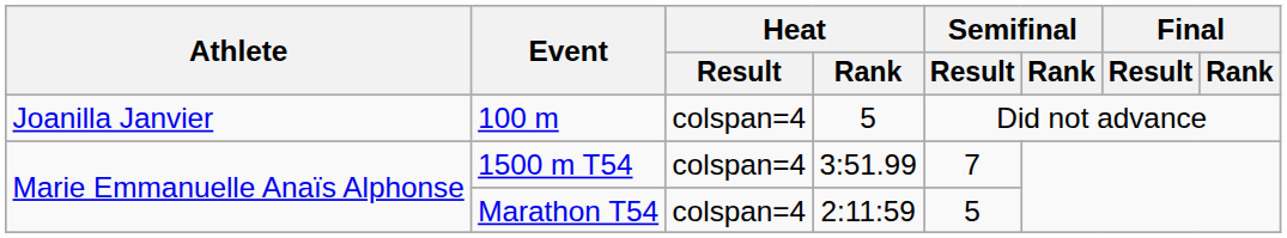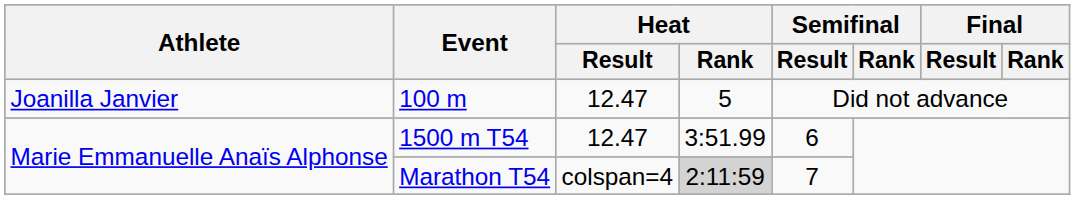100 m | Heat / Result: colspan=4 -> 12.47
1500 m T54 | Heat / Result: colspan=4 -> 12.47
1500 m T54 | Semifinal / Result: 7 -> 6
Marathon T54 | Heat / Rank: no background -> lightgrey background
Marathon T54 | Semifinal / Result: 5 -> 7
